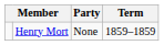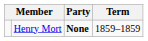Henry Mort | Party: normal -> bold
